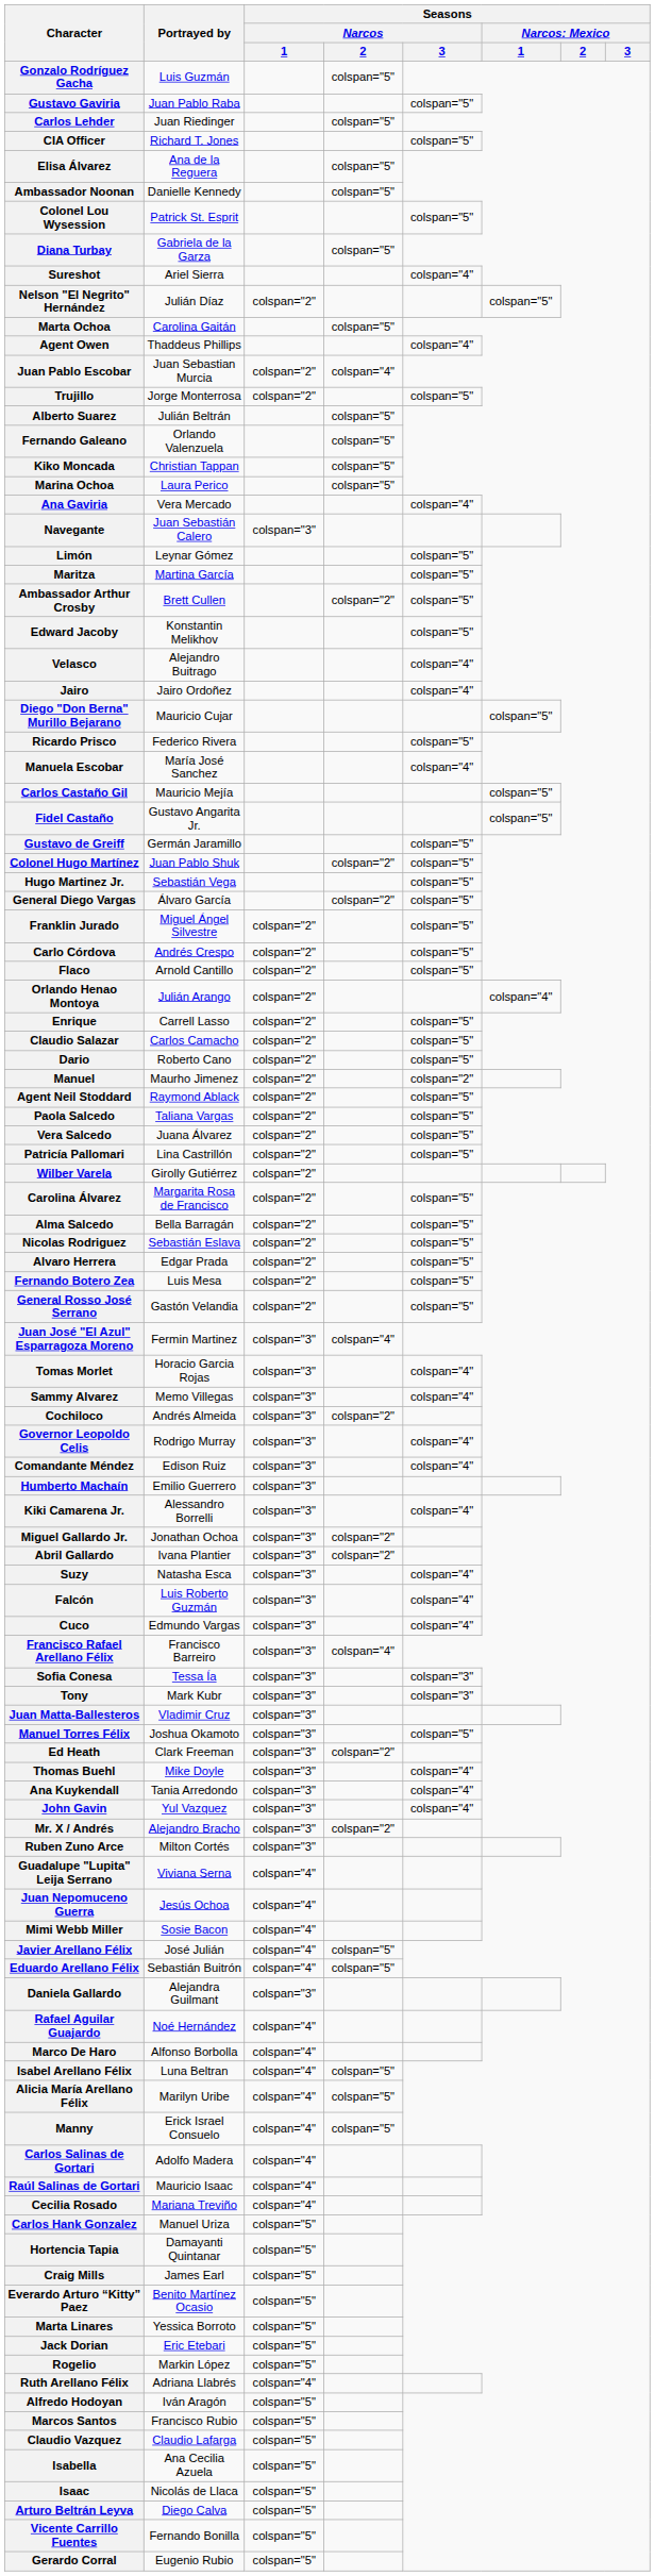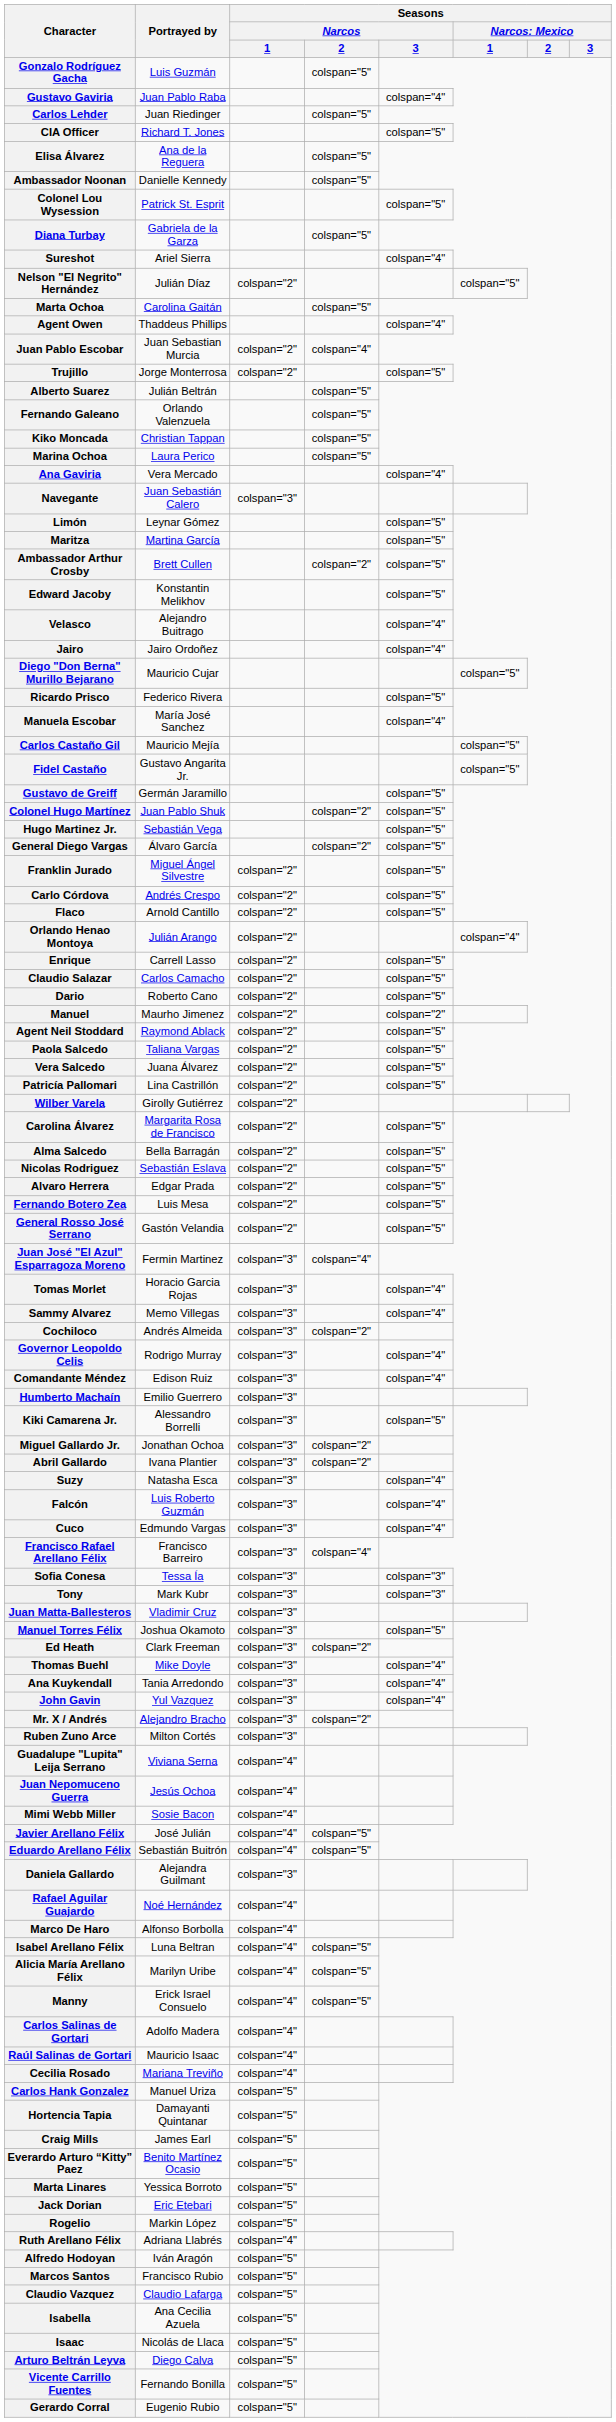Gustavo Gaviria | Seasons / Narcos / 3: colspan="5" -> colspan="4"
Kiki Camarena Jr. | Seasons / Narcos / 3: colspan="4" -> colspan="5"
